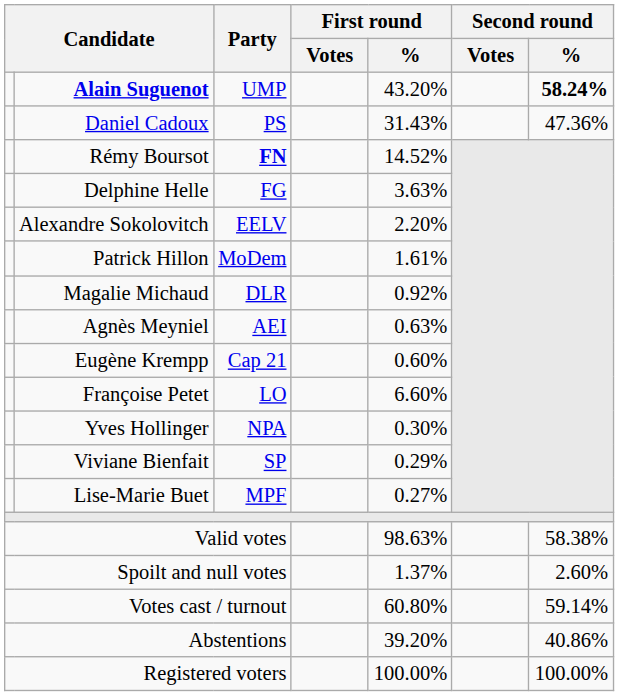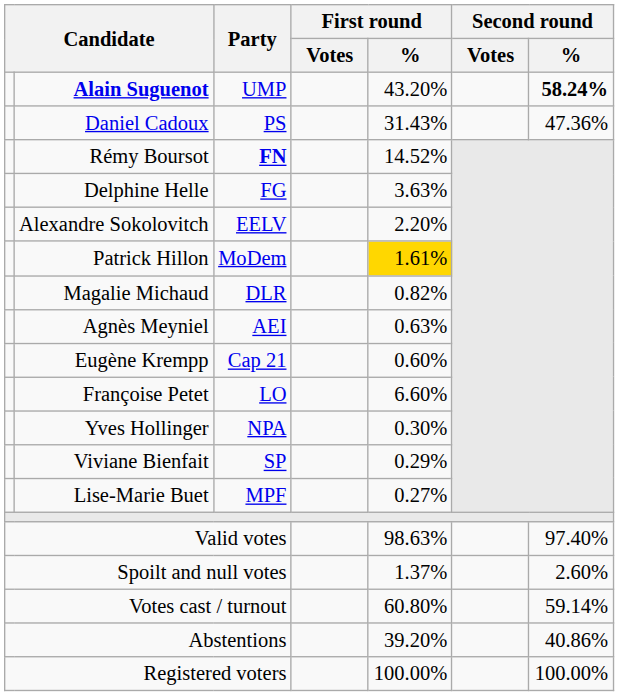Patrick Hillon | First round / %: no background -> gold background
Magalie Michaud | First round / %: 0.92% -> 0.82%
Valid votes | Second round / %: 58.38% -> 97.40%
